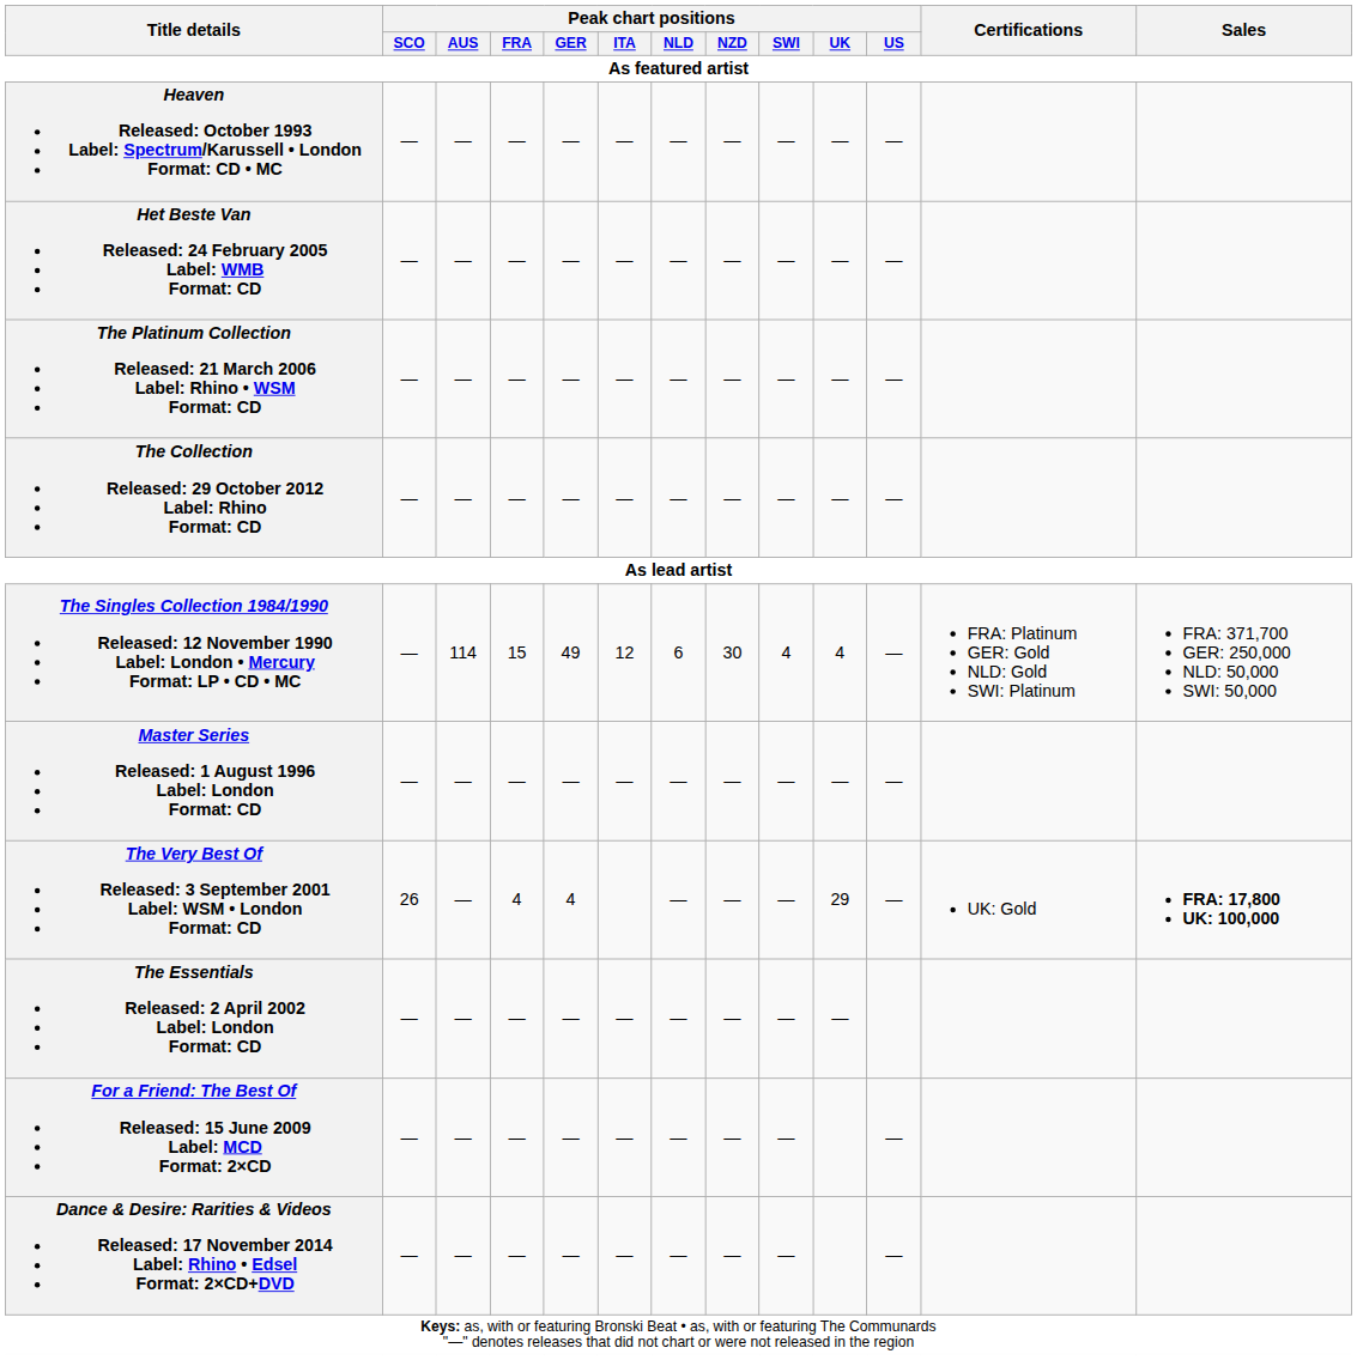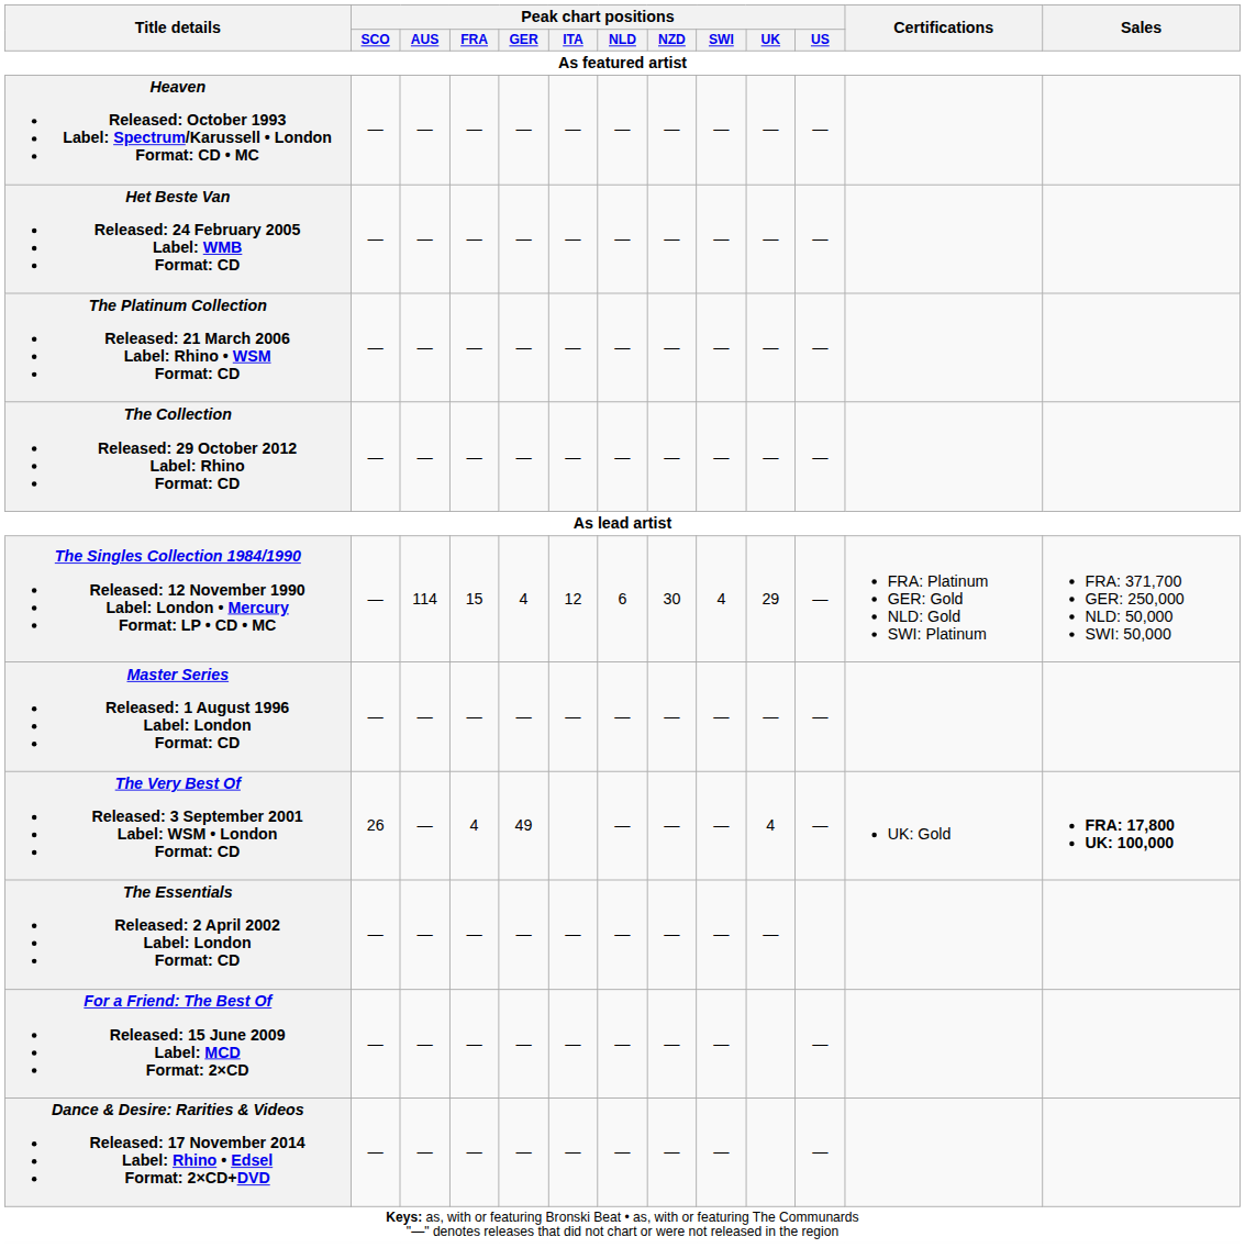row 9 | Peak chart positions / GER: 49 -> 4
row 9 | Peak chart positions / UK: 4 -> 29
row 11 | Peak chart positions / GER: 4 -> 49
row 11 | Peak chart positions / UK: 29 -> 4
